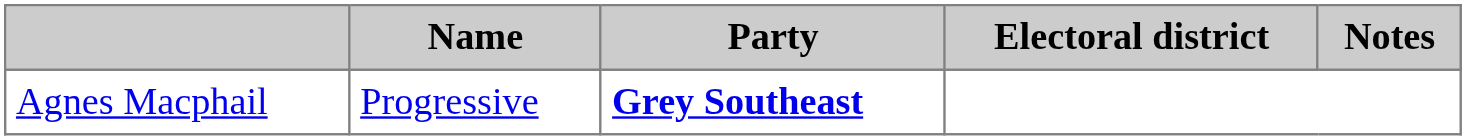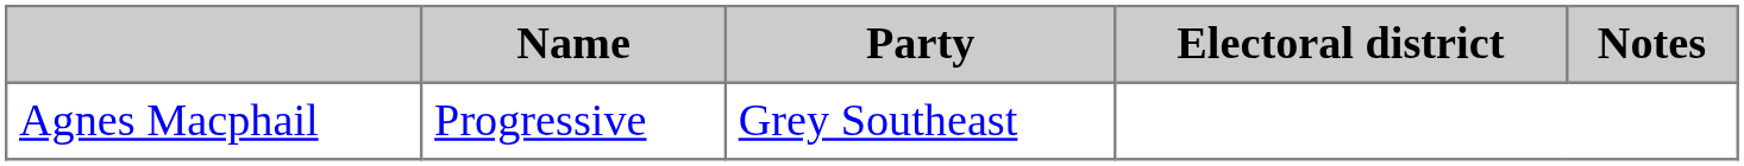Agnes Macphail | Party: bold -> normal
